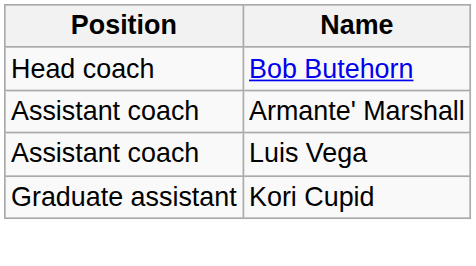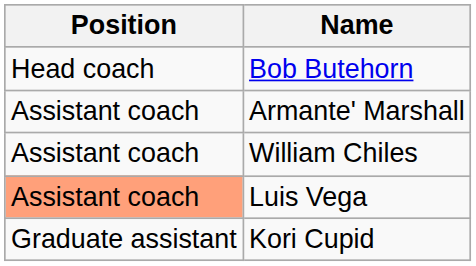+ row: Assistant coach | William Chiles
Luis Vega | Position: no background -> lightsalmon background
